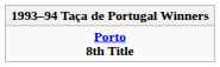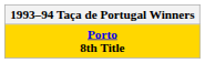row 2 | column 1: no background -> gold background
